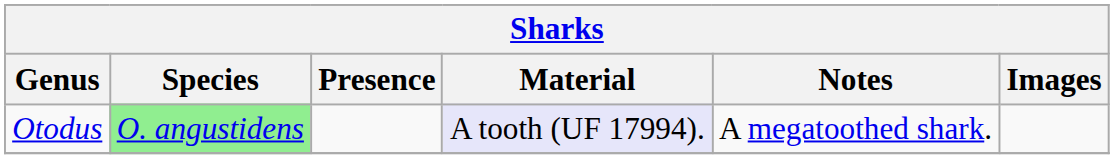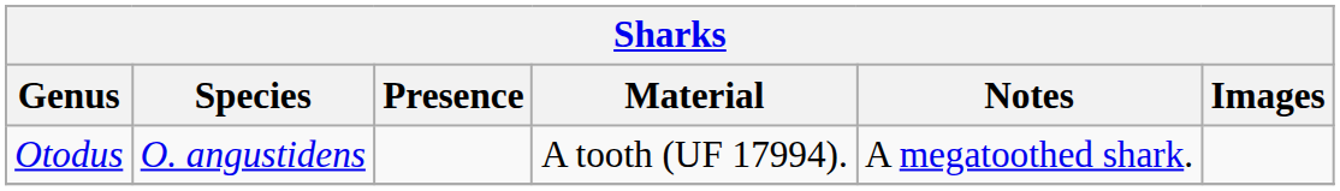Otodus | Species: lightgreen background -> no background
Otodus | Material: lavender background -> no background
